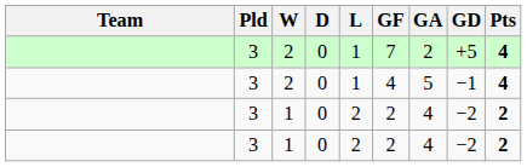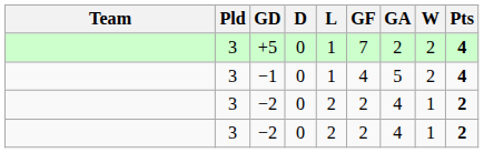columns swapped: W <-> GD
